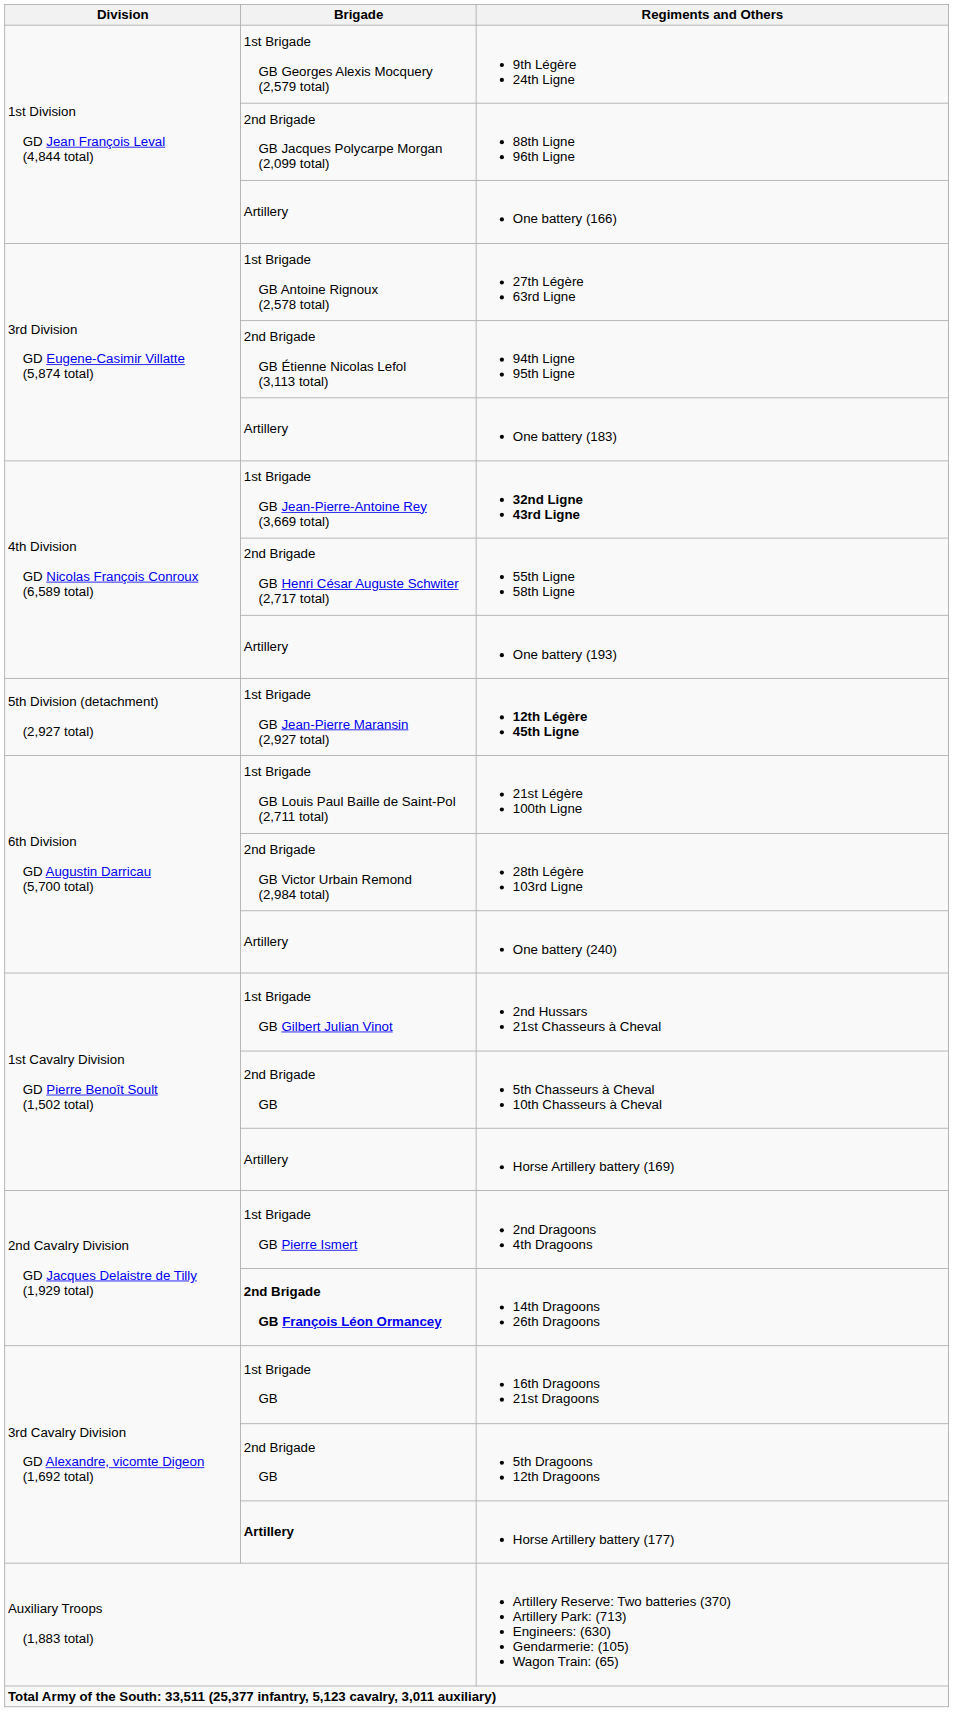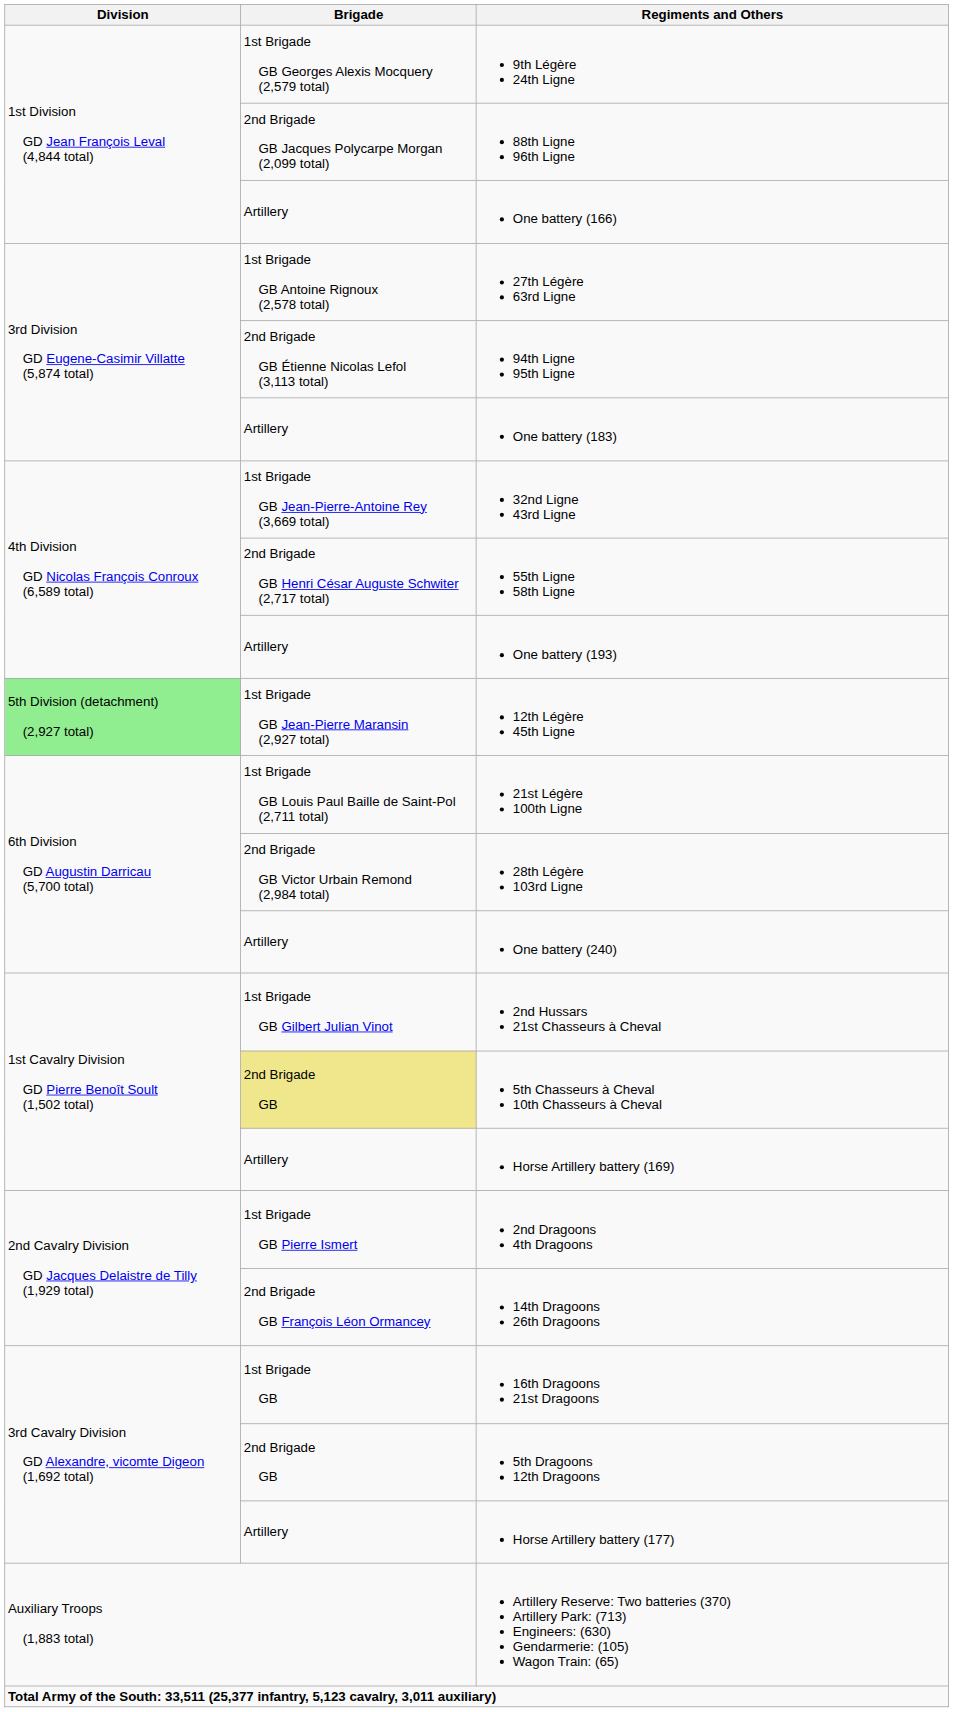row 8 | Regiments and Others: bold -> normal
row 11 | Division: no background -> lightgreen background
row 11 | Regiments and Others: bold -> normal
row 16 | Brigade: no background -> khaki background
row 19 | Brigade: bold -> normal
row 22 | Brigade: bold -> normal
